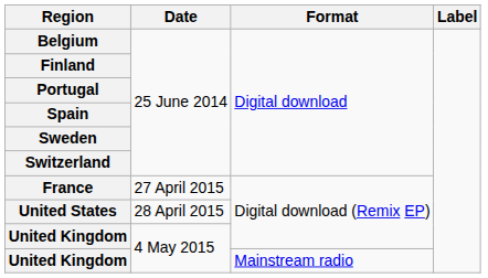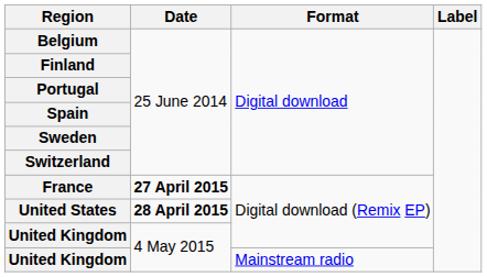France | Date: normal -> bold
United States | Date: normal -> bold
